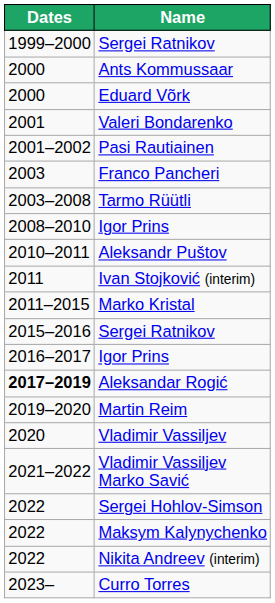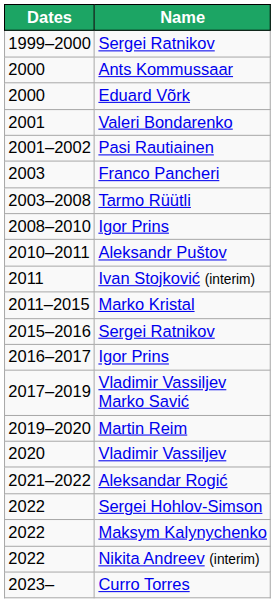row 15 | Dates: bold -> normal
row 15 | Name: Aleksandar Rogić -> Vladimir Vassiljev Marko Savić
row 18 | Name: Vladimir Vassiljev Marko Savić -> Aleksandar Rogić
